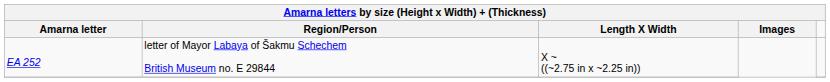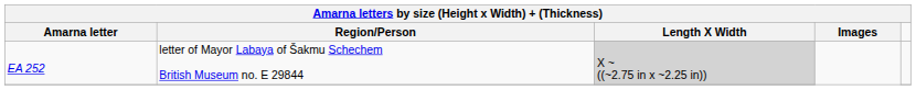EA 252 | Length X Width: no background -> lightgrey background
